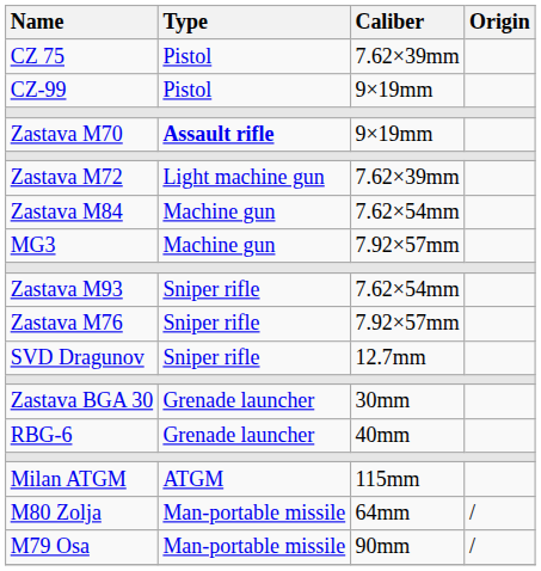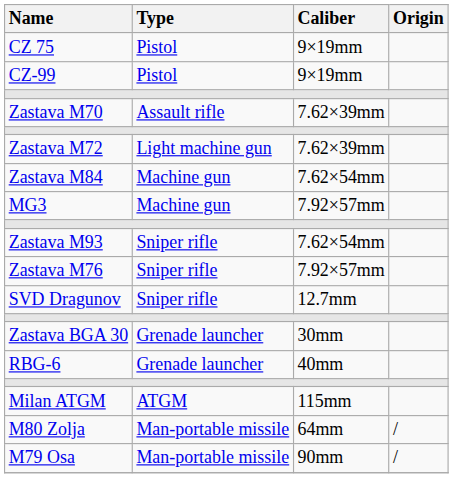CZ 75 | Caliber: 7.62×39mm -> 9×19mm
Zastava M70 | Type: bold -> normal
Zastava M70 | Caliber: 9×19mm -> 7.62×39mm
